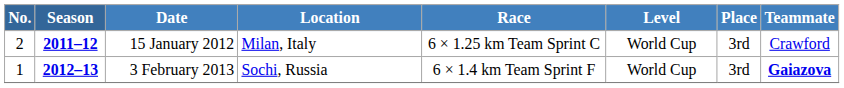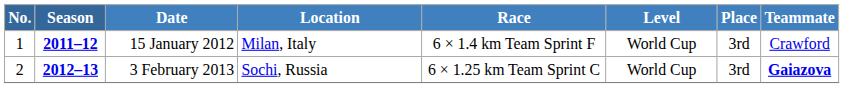15 January 2012 | No.: 2 -> 1
15 January 2012 | Race: 6 × 1.25 km Team Sprint C -> 6 × 1.4 km Team Sprint F
3 February 2013 | No.: 1 -> 2
3 February 2013 | Race: 6 × 1.4 km Team Sprint F -> 6 × 1.25 km Team Sprint C
